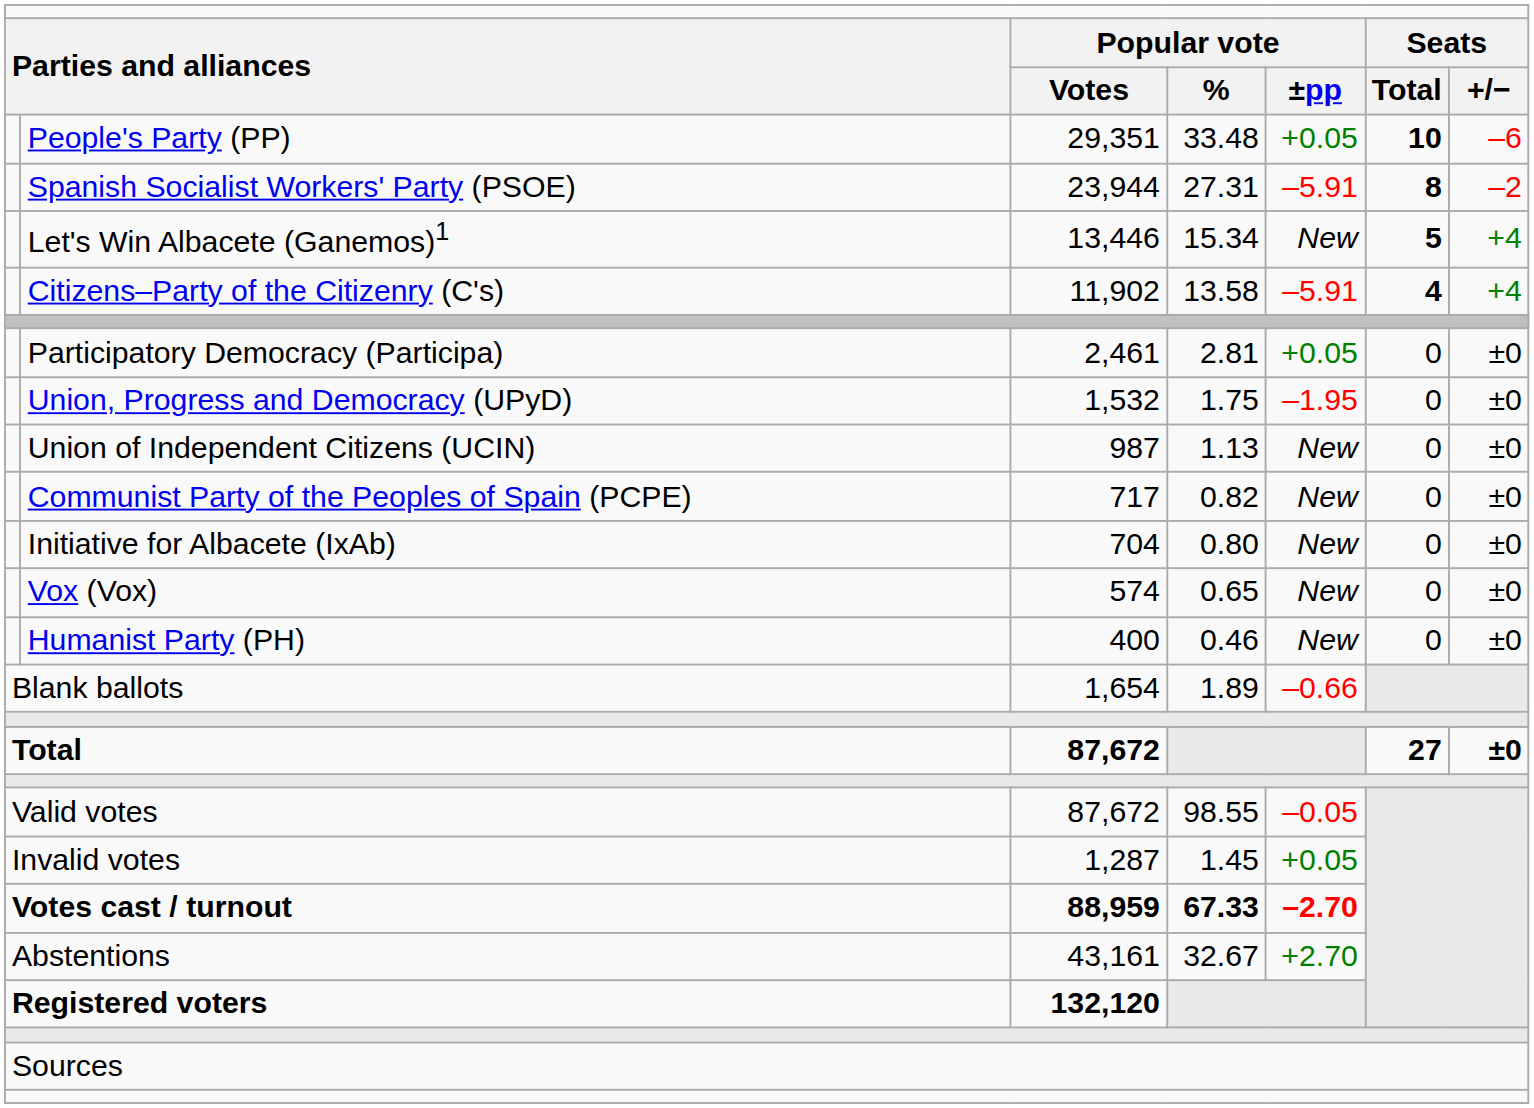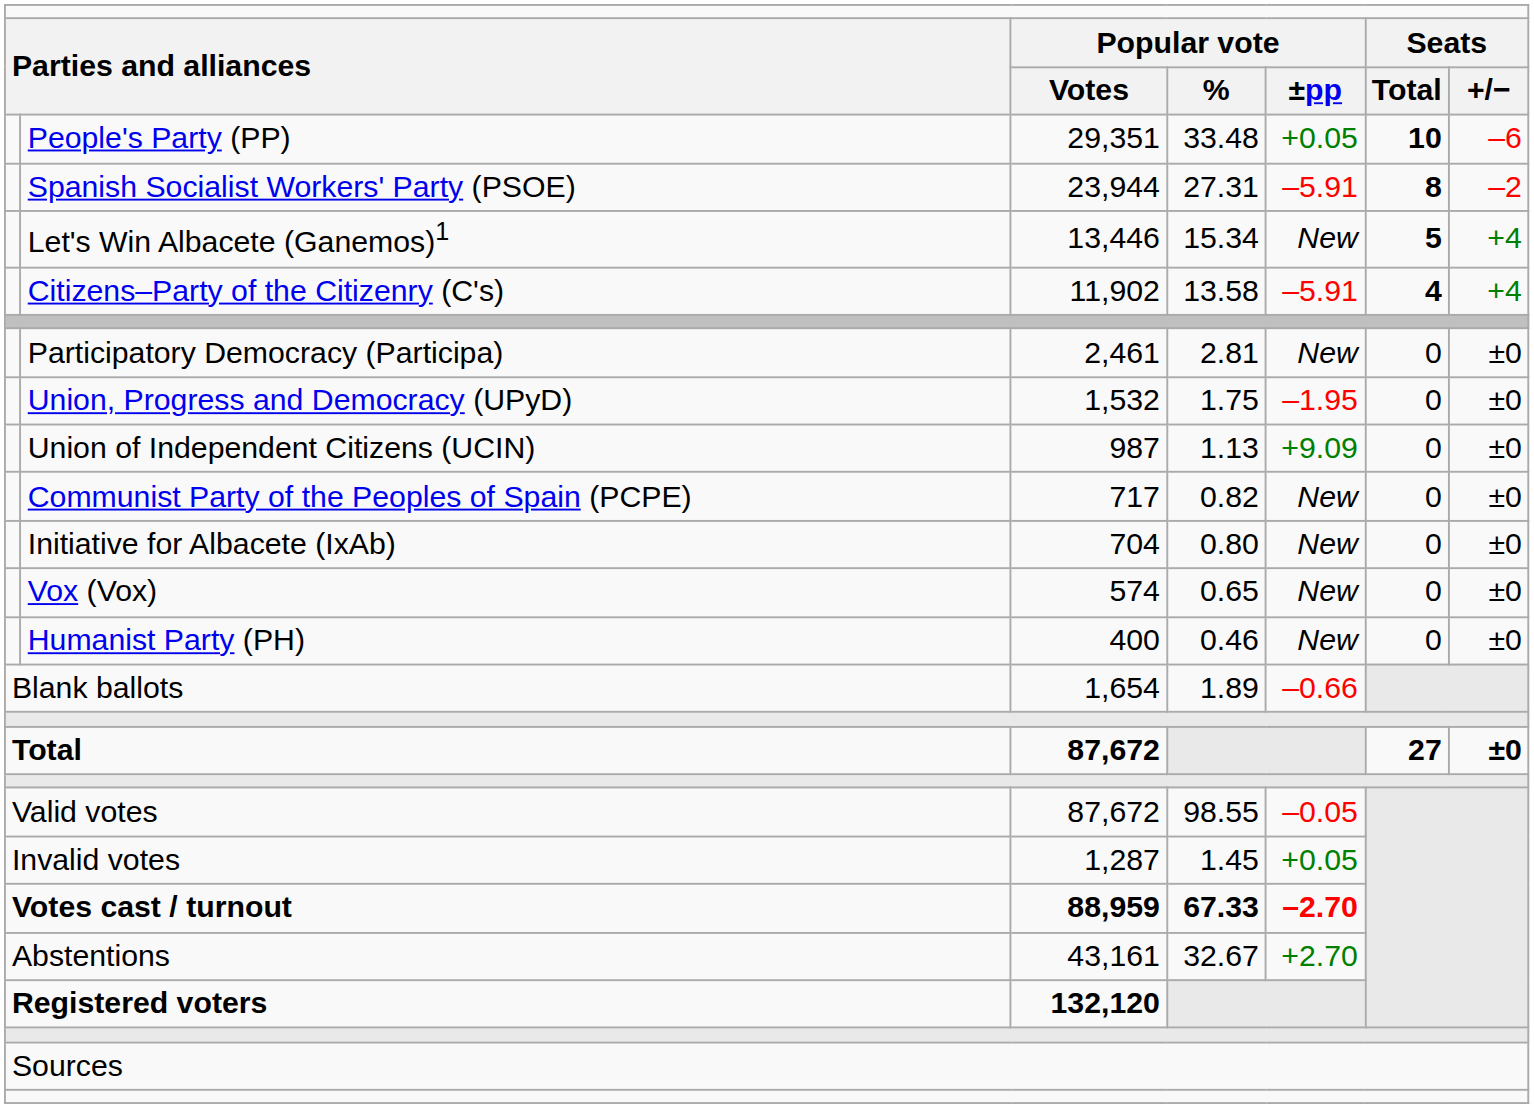Participatory Democracy (Participa) | column 5: +0.05 -> New
Union of Independent Citizens (UCIN) | column 5: New -> +9.09
